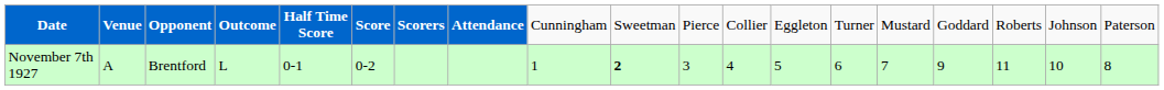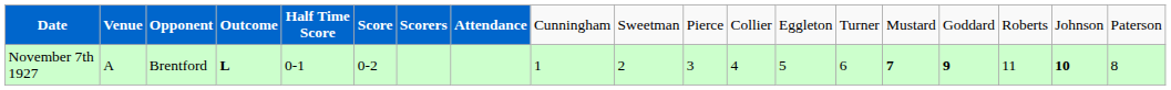November 7th 1927 | column 4: normal -> bold
November 7th 1927 | column 10: bold -> normal
November 7th 1927 | column 15: normal -> bold
November 7th 1927 | column 16: normal -> bold
November 7th 1927 | column 18: normal -> bold
